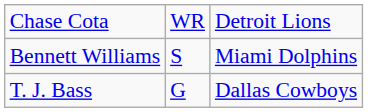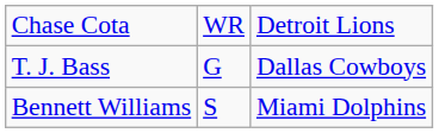rows swapped: Bennett Williams <-> T. J. Bass
